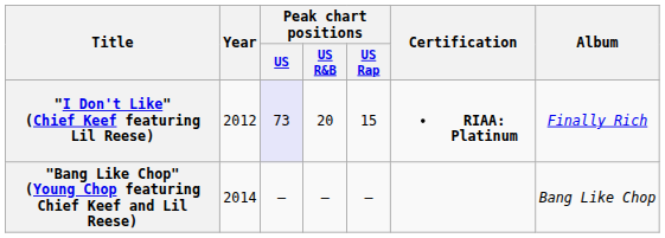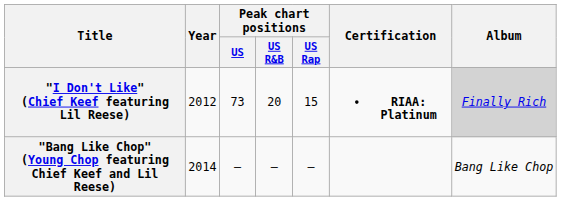"I Don't Like" (Chief Keef featuring Lil Reese) | Peak chart positions / US: lavender background -> no background
"I Don't Like" (Chief Keef featuring Lil Reese) | Album: no background -> lightgrey background
